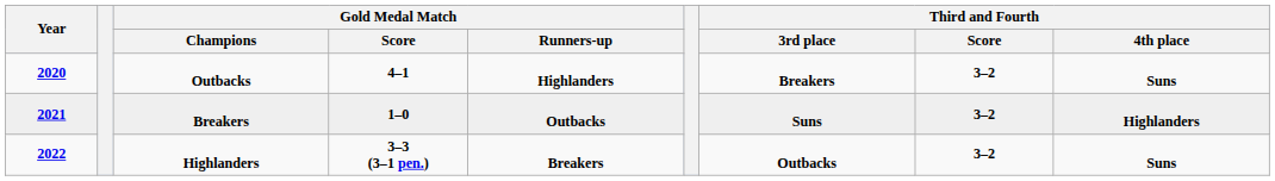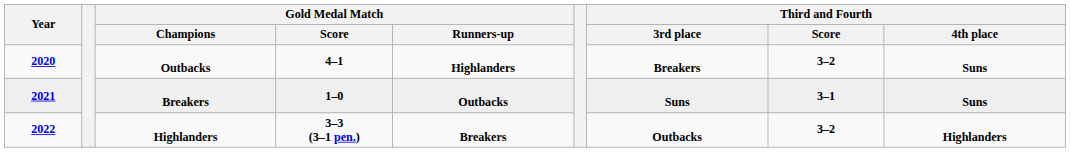row 4 | Third and Fourth / Score: 3–2 -> 3–1
row 4 | Third and Fourth / 4th place: Highlanders -> Suns
row 5 | Third and Fourth / 4th place: Suns -> Highlanders
